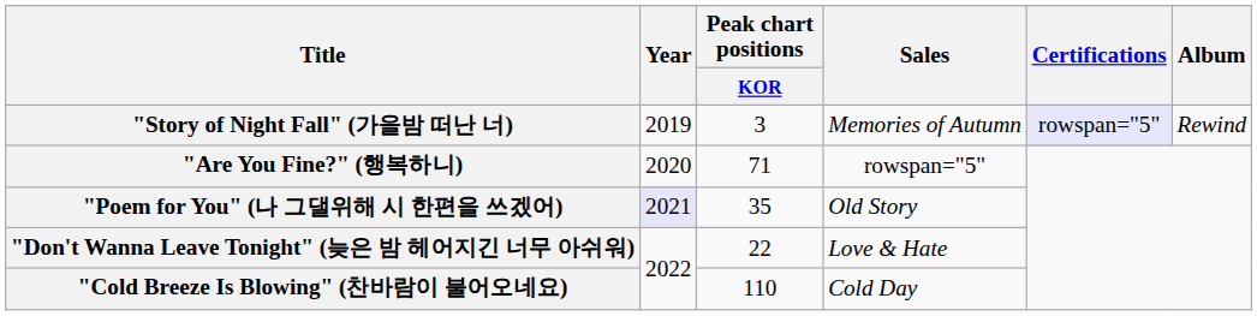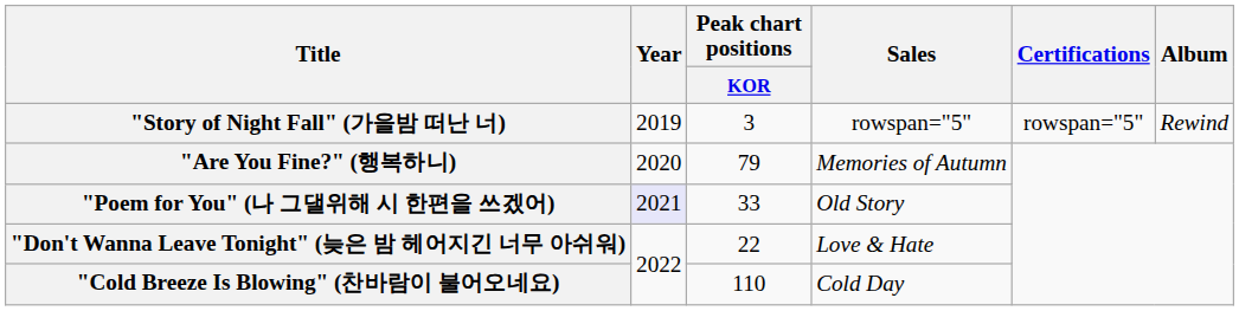"Story of Night Fall" (가을밤 떠난 너) | Sales: Memories of Autumn -> rowspan="5"
"Story of Night Fall" (가을밤 떠난 너) | Certifications: lavender background -> no background
"Are You Fine?" (행복하니) | Peak chart positions / KOR: 71 -> 79
"Are You Fine?" (행복하니) | Sales: rowspan="5" -> Memories of Autumn
"Poem for You" (나 그댈위해 시 한편을 쓰겠어) | Peak chart positions / KOR: 35 -> 33
